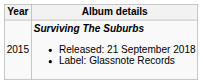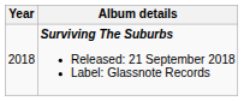row 2 | Year: 2015 -> 2018
